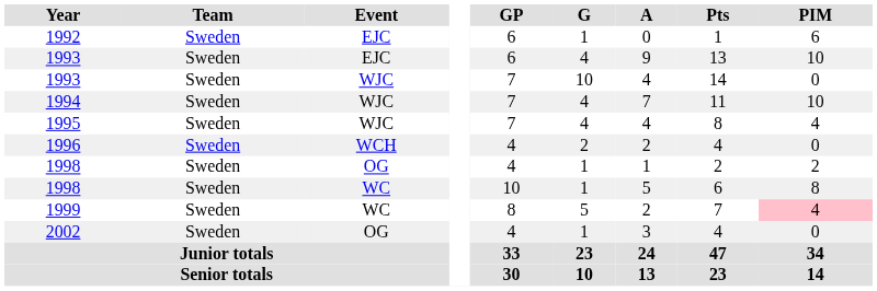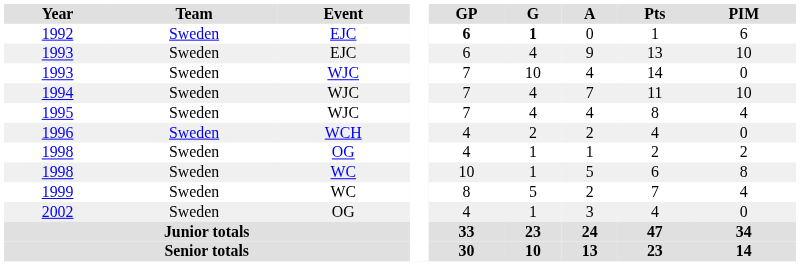1992 | GP: normal -> bold
1992 | G: normal -> bold
1999 | PIM: pink background -> no background
